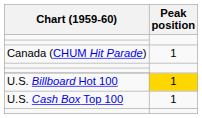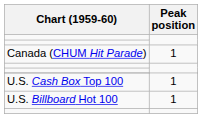row 7 | Chart (1959-60): U.S. Billboard Hot 100 -> U.S. Cash Box Top 100
row 7 | Peak position: gold background -> no background
row 8 | Chart (1959-60): U.S. Cash Box Top 100 -> U.S. Billboard Hot 100
